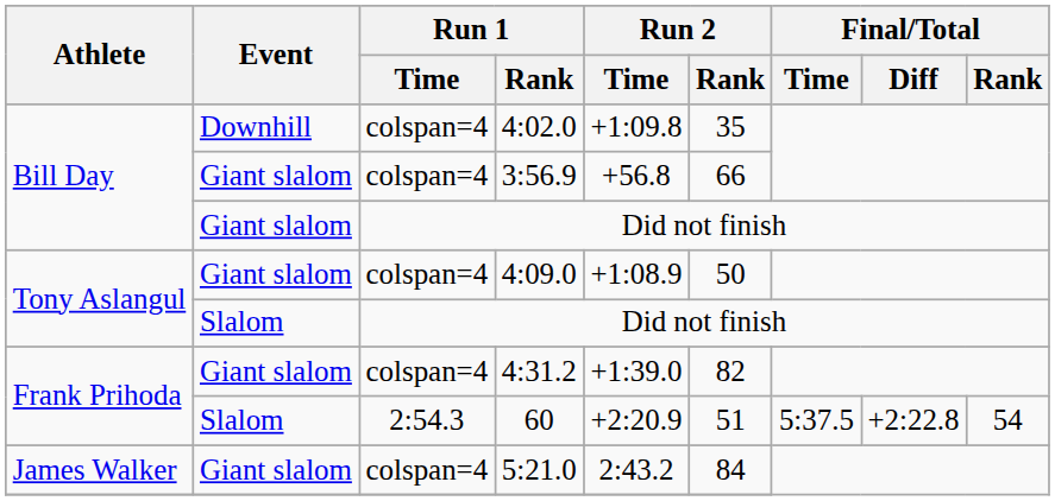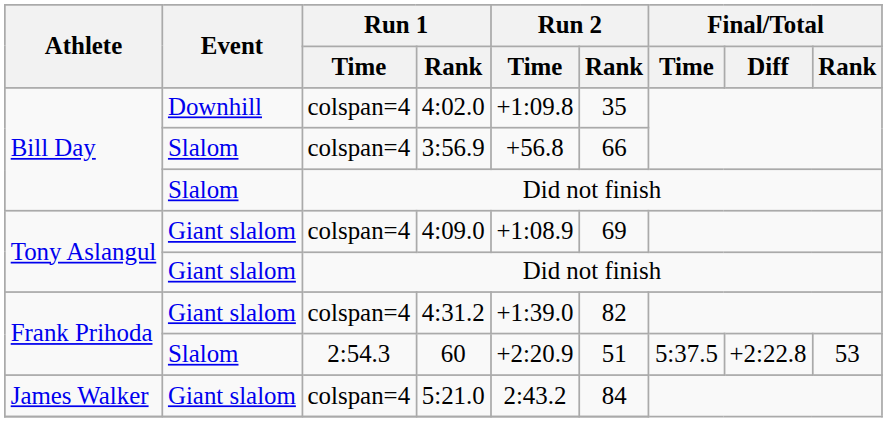3:56.9 | Event: Giant slalom -> Slalom
Bill Day / Did not finish | Event: Giant slalom -> Slalom
4:09.0 | Run 2 / Rank: 50 -> 69
Tony Aslangul / Did not finish | Event: Slalom -> Giant slalom
60 | Final/Total / Rank: 54 -> 53
